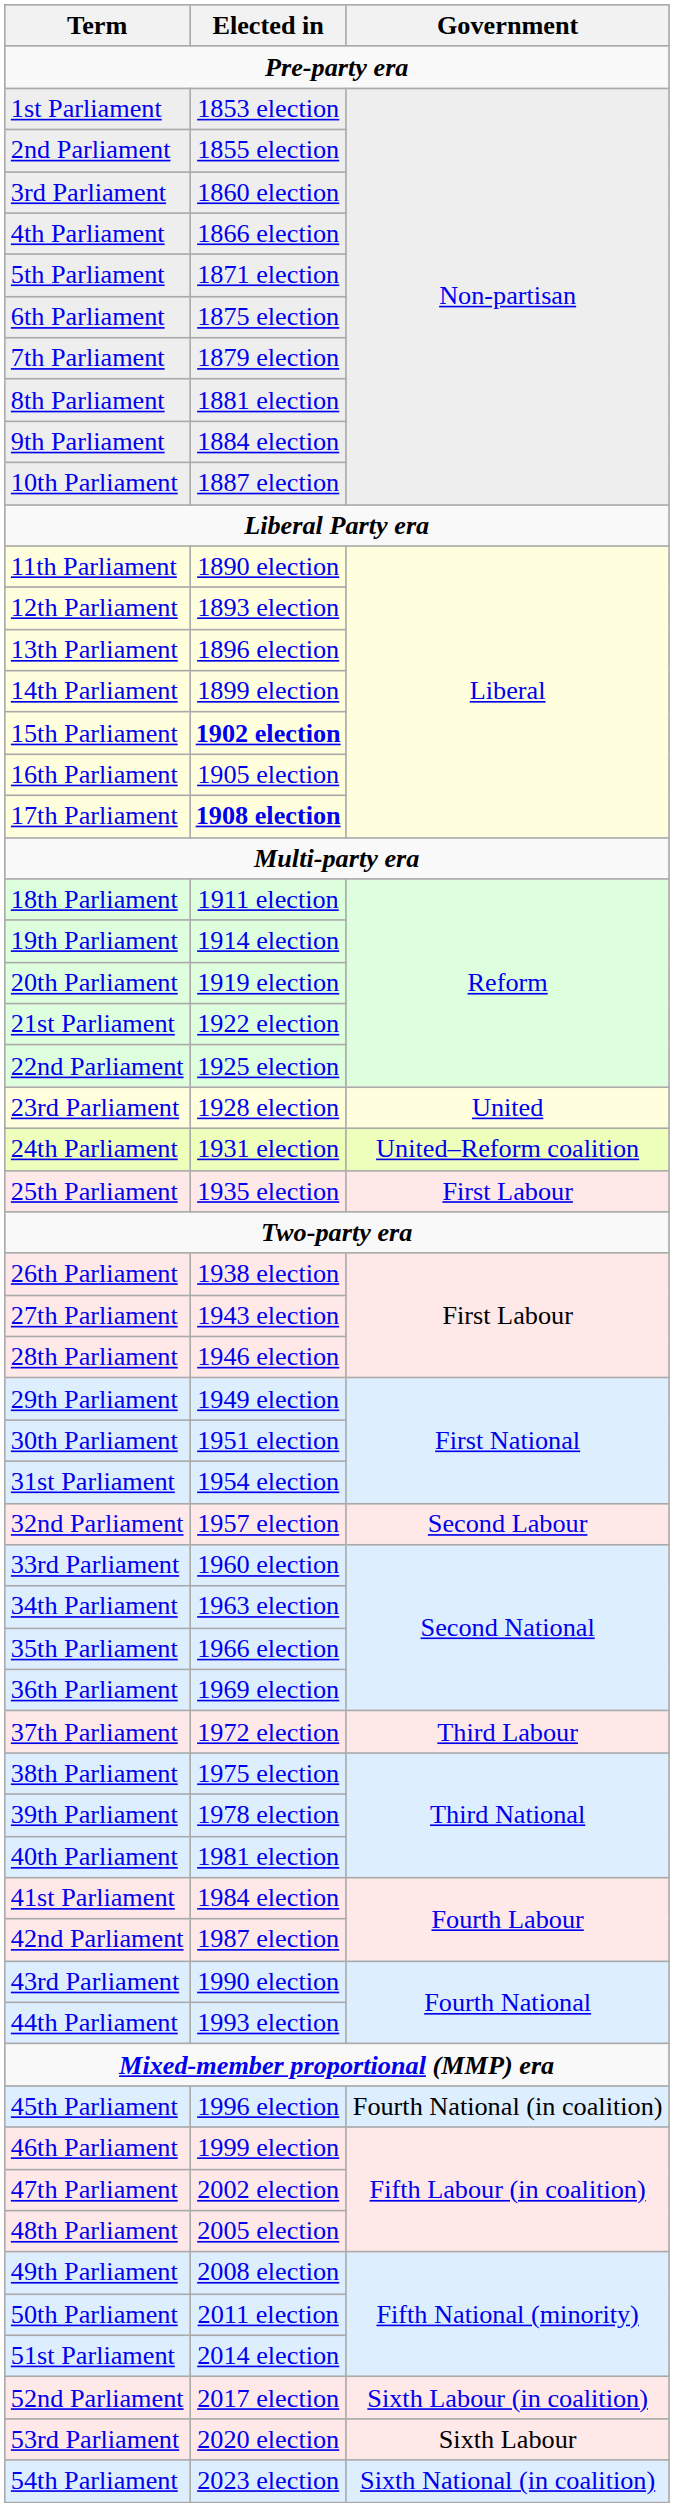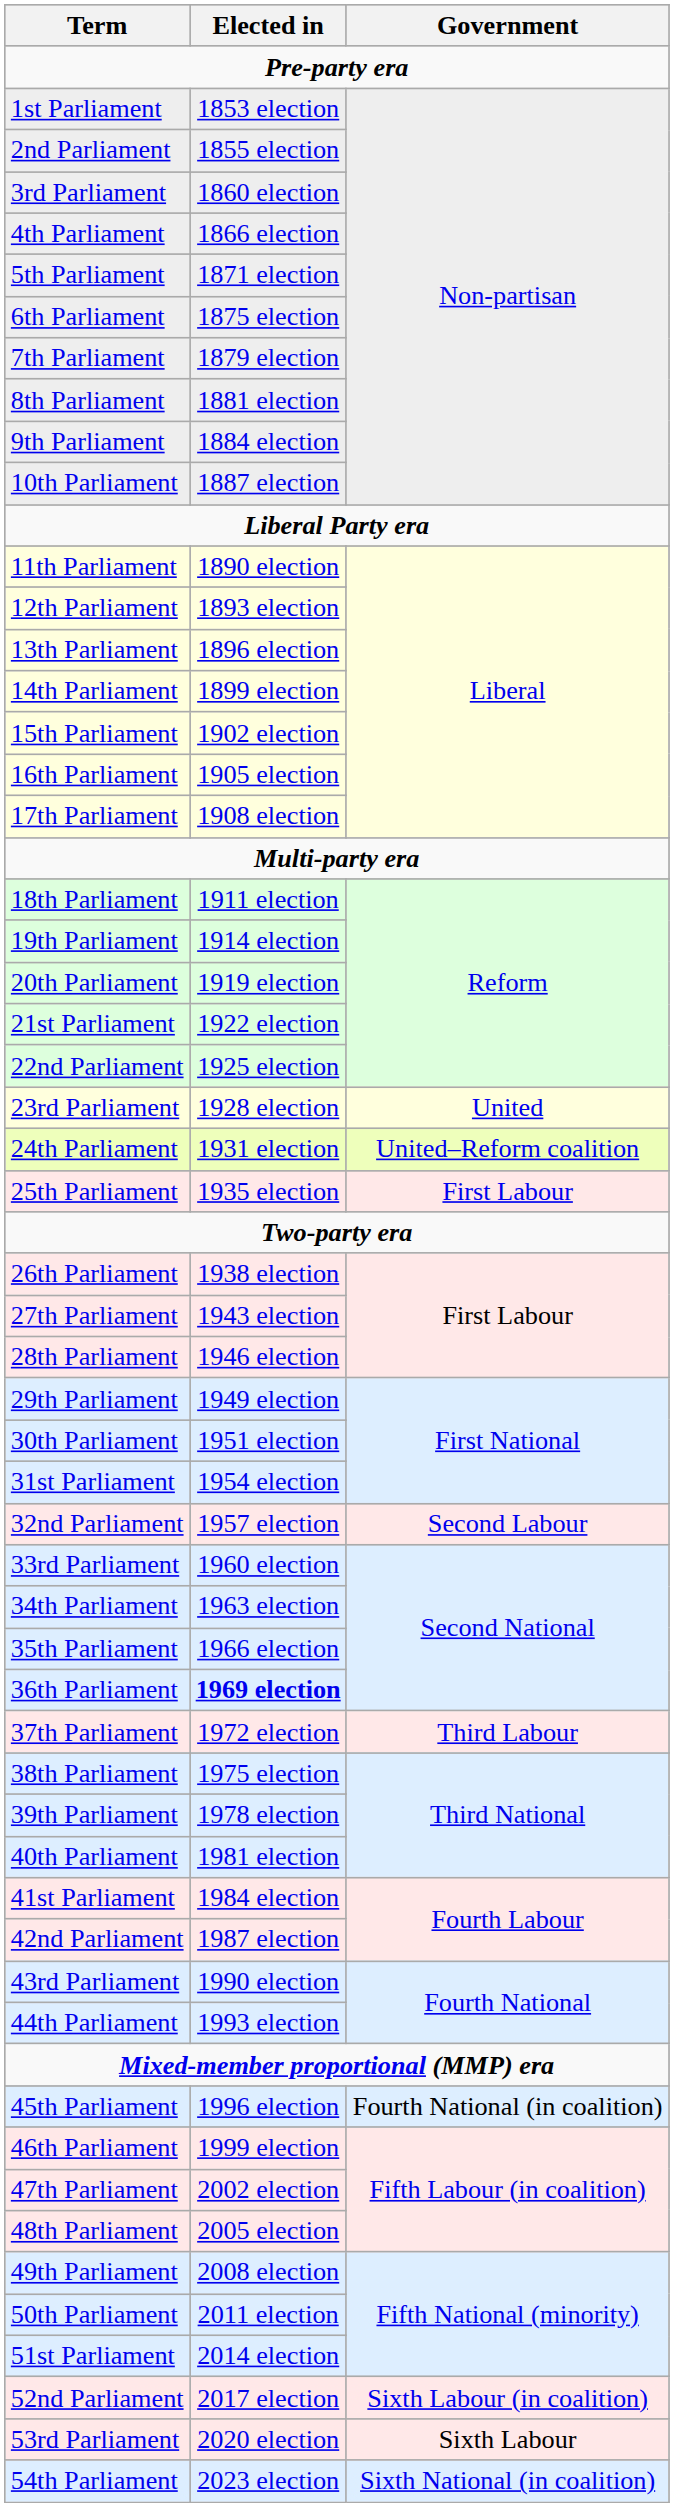15th Parliament | Elected in: bold -> normal
17th Parliament | Elected in: bold -> normal
36th Parliament | Elected in: normal -> bold
